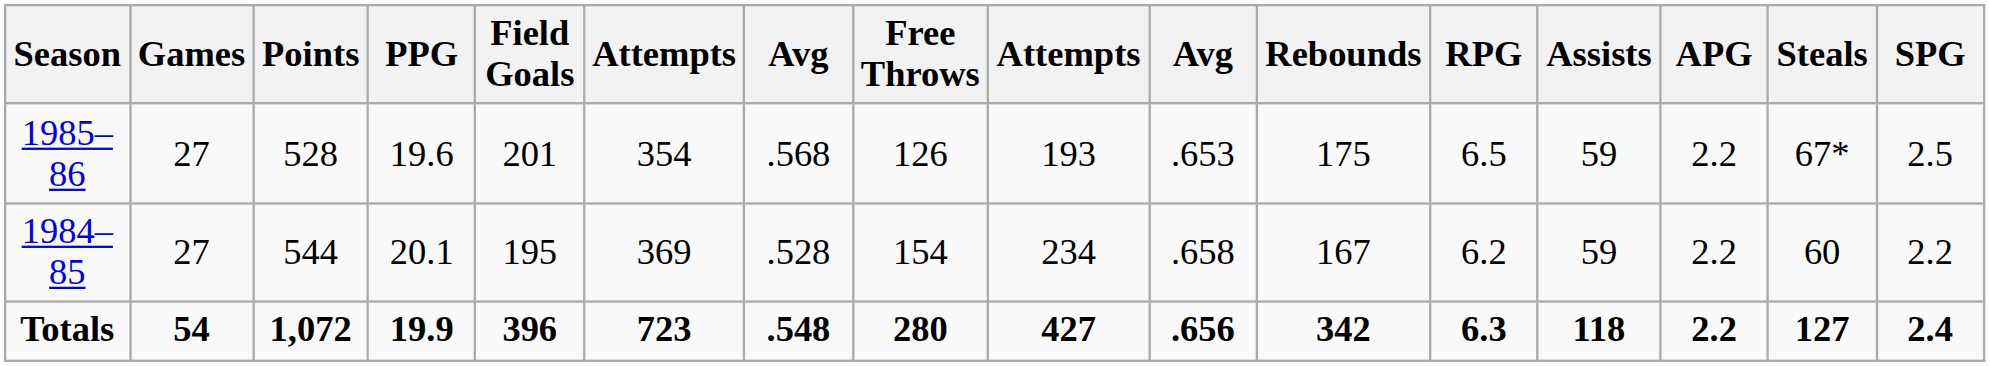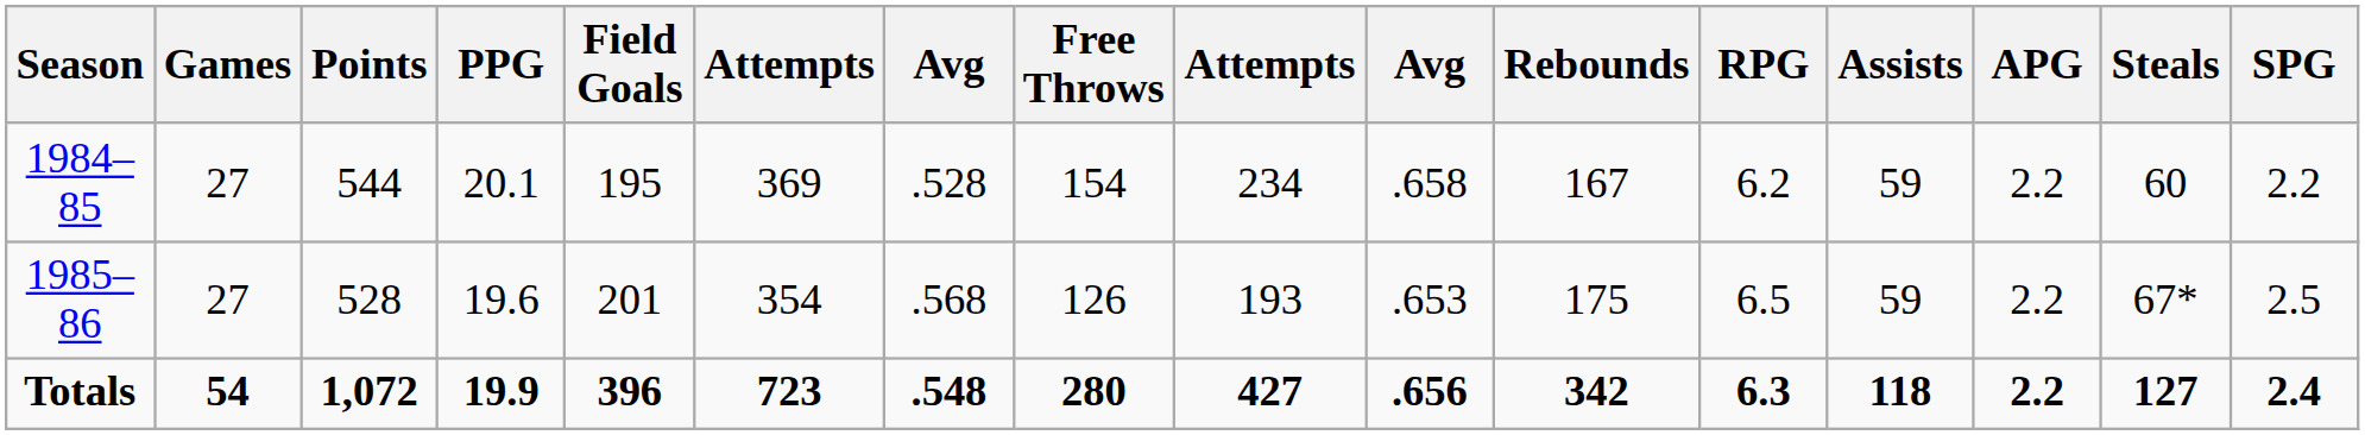rows swapped: 1984–85 <-> 1985–86
